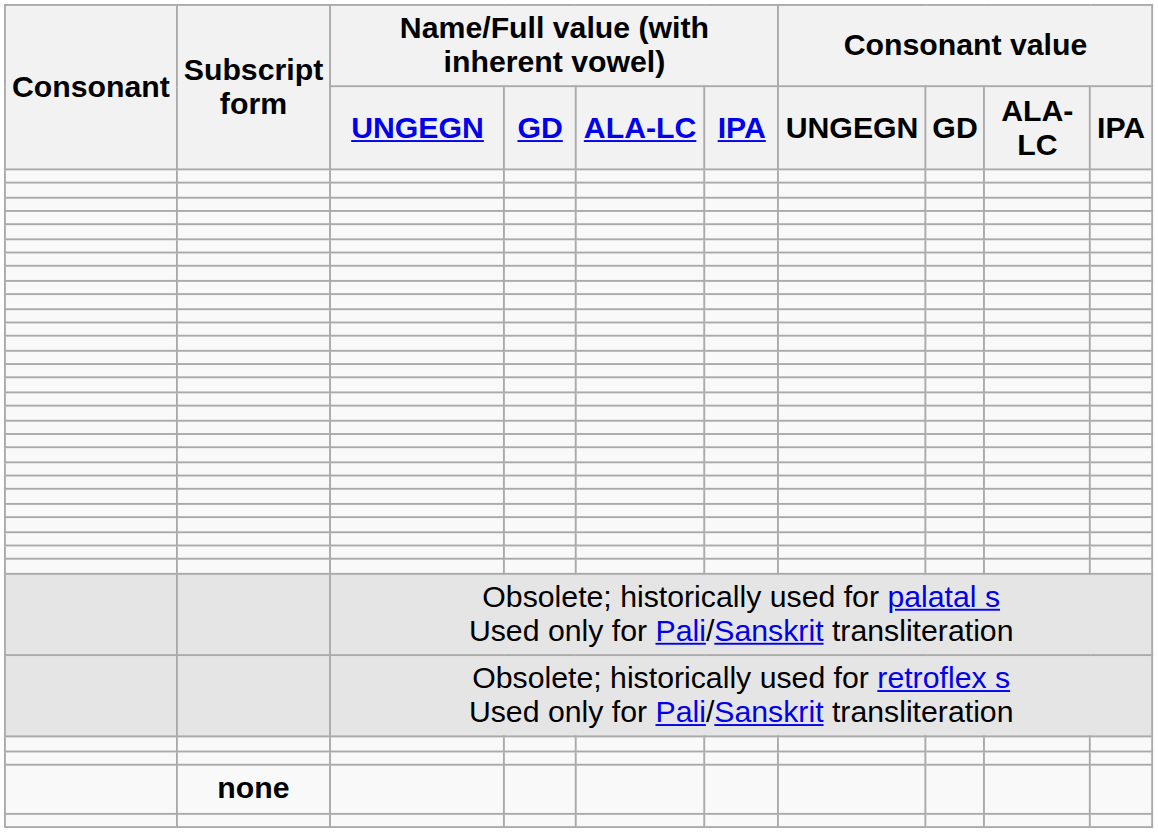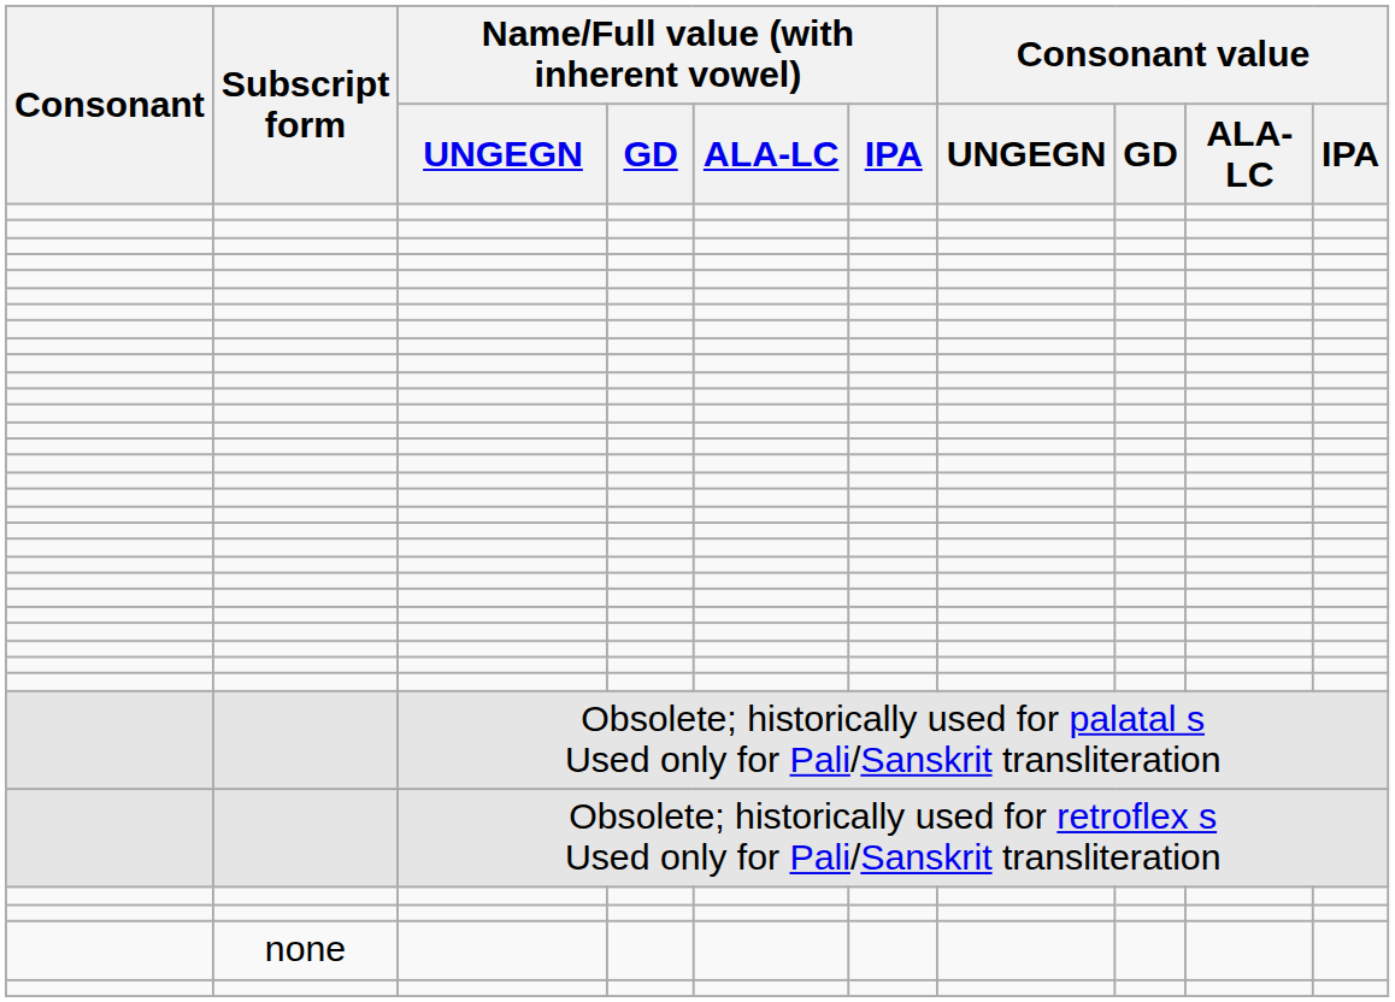row 36 | Subscript form: bold -> normal
